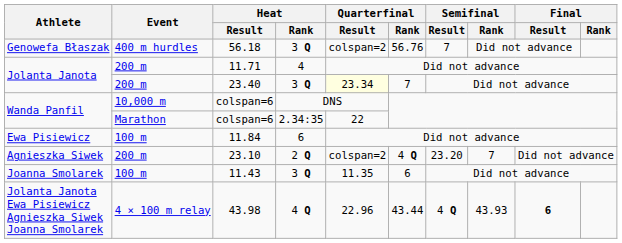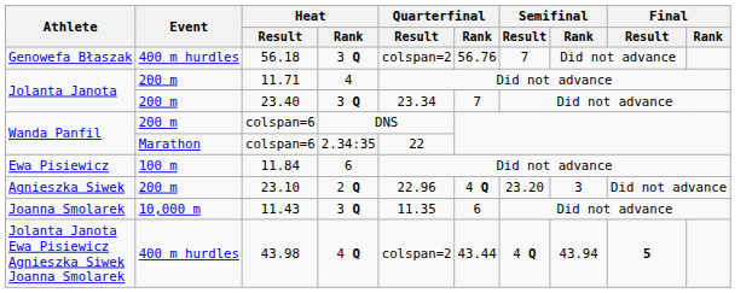23.40 | Quarterfinal / Result: lightyellow background -> no background
colspan=6 / DNS | Event: 10,000 m -> 200 m
23.10 | Quarterfinal / Result: colspan=2 -> 22.96
23.10 | Semifinal / Rank: 7 -> 3
11.43 | Event: 100 m -> 10,000 m
43.98 | Event: 4 × 100 m relay -> 400 m hurdles
43.98 | Quarterfinal / Result: 22.96 -> colspan=2
43.98 | Semifinal / Rank: 43.93 -> 43.94
43.98 | Final / Result: 6 -> 5
